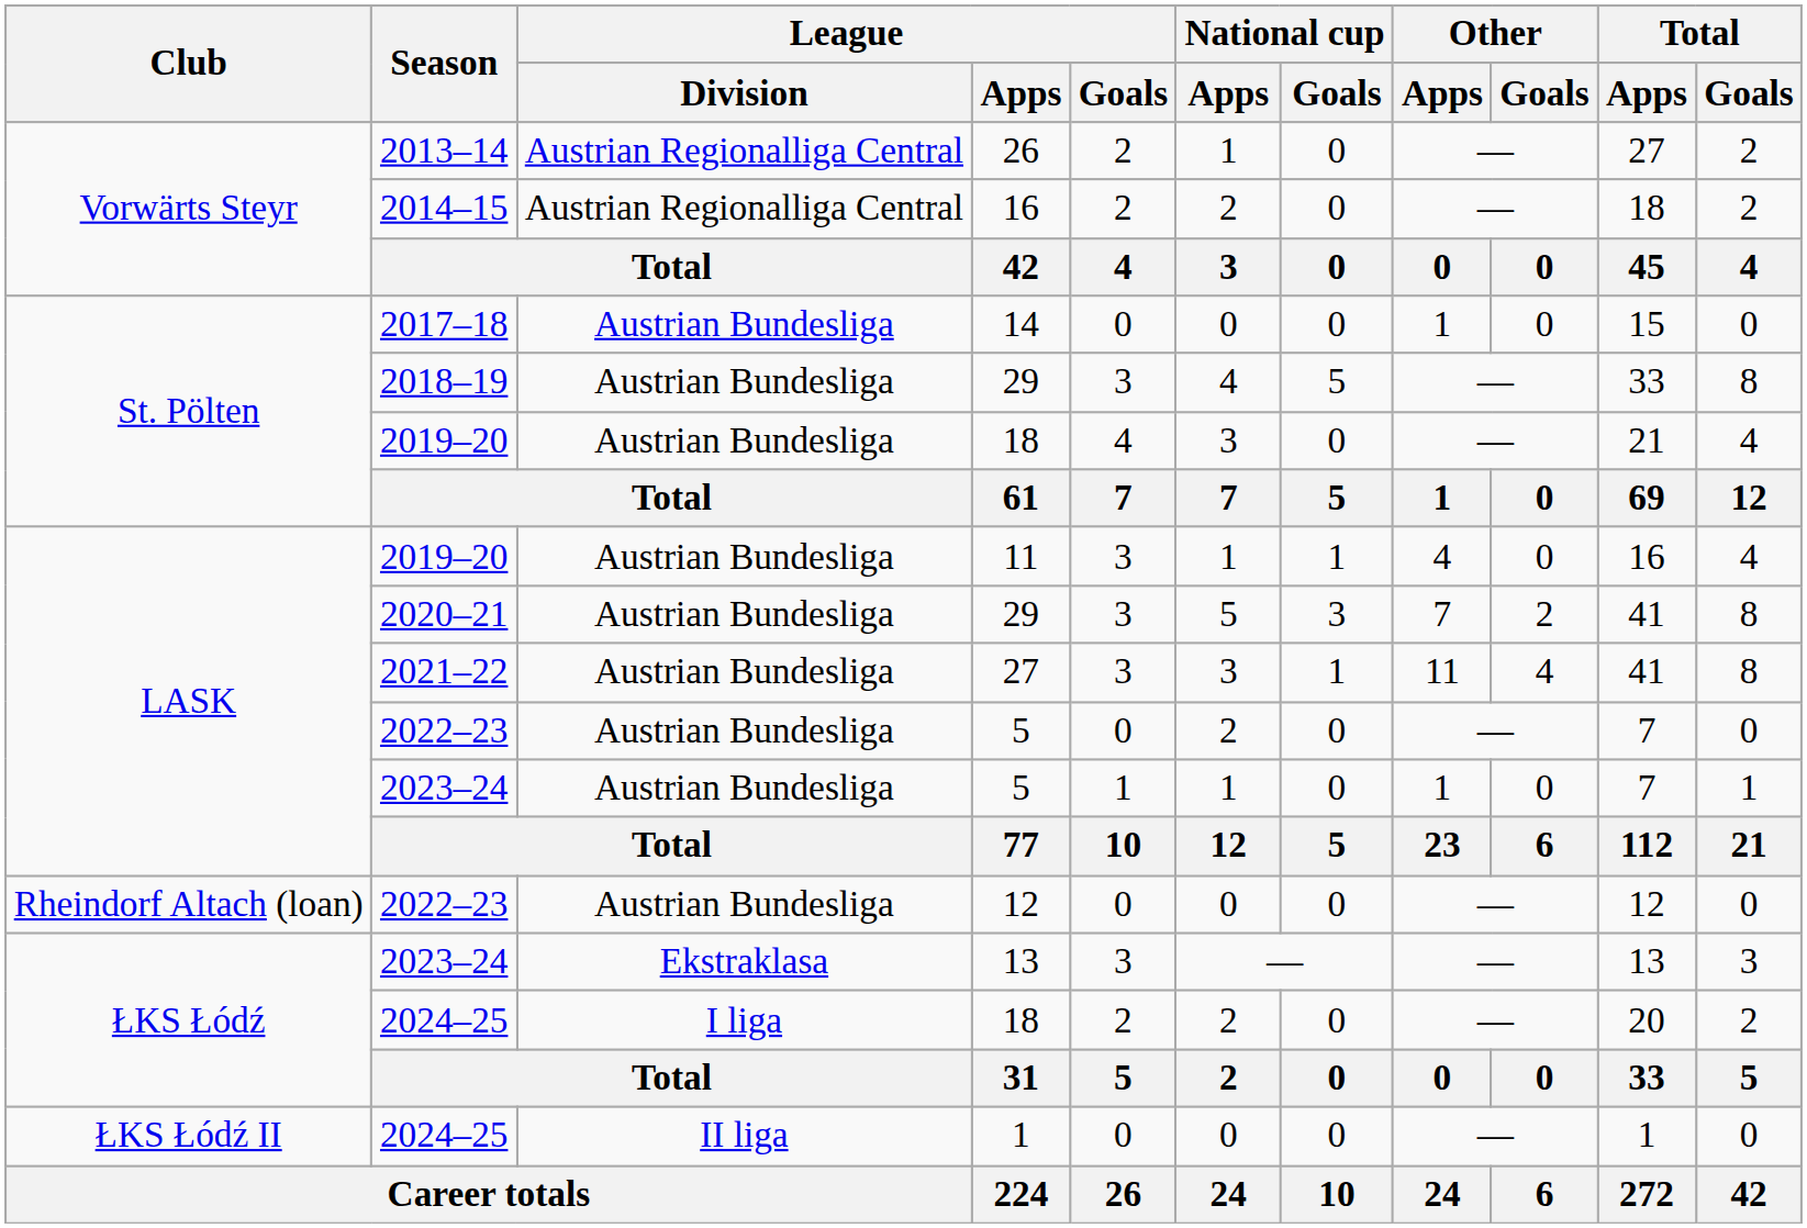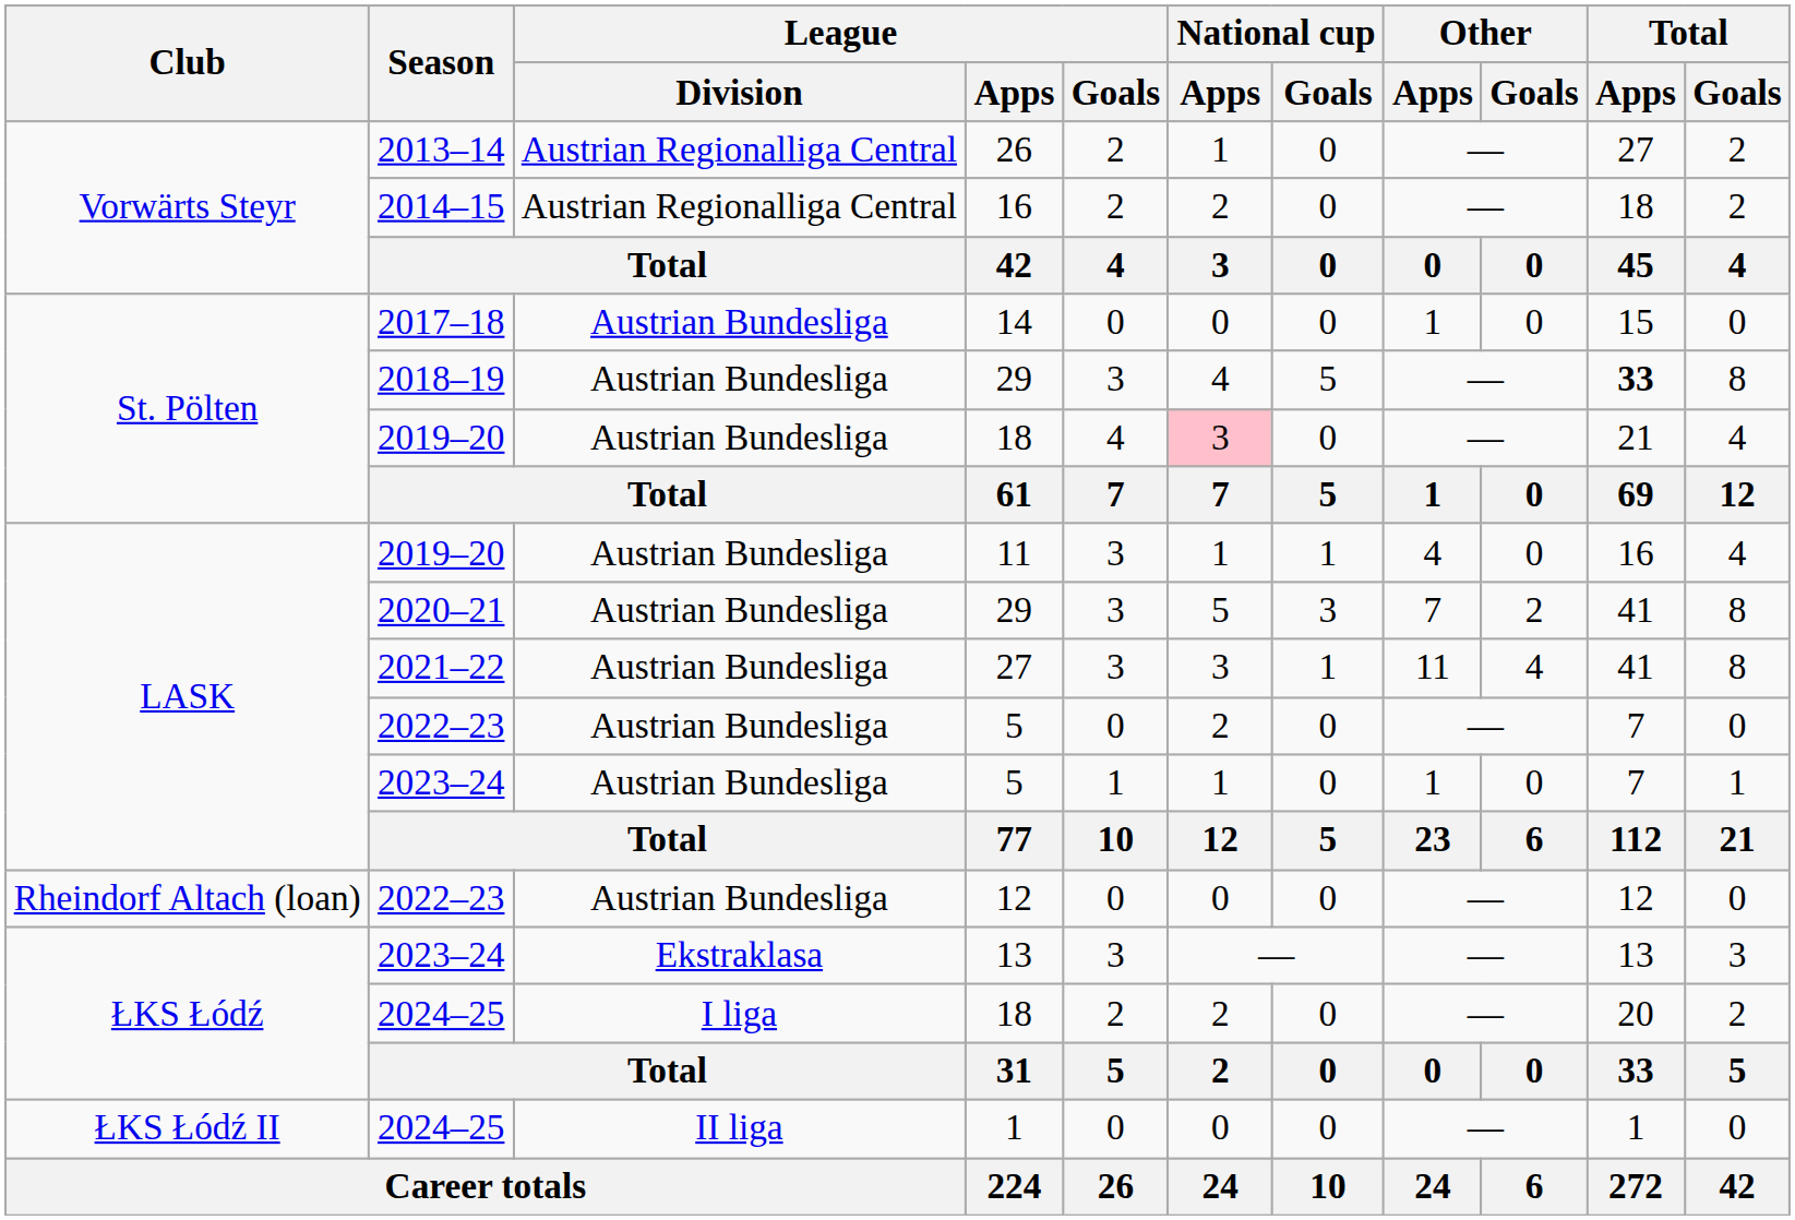2018–19 / 29 | Total / Apps: normal -> bold
2019–20 / 18 | National cup / Apps: no background -> pink background
